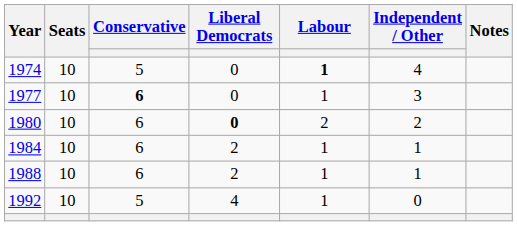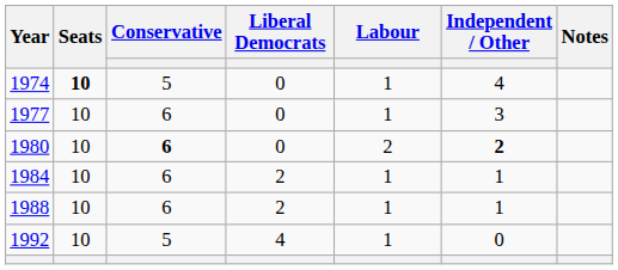1974 | Seats: normal -> bold
1974 | Labour: bold -> normal
1977 | Conservative: bold -> normal
1980 | Conservative: normal -> bold
1980 | Liberal Democrats: bold -> normal
1980 | Independent / Other: normal -> bold
